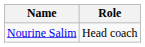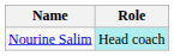Nourine Salim | Role: no background -> paleturquoise background
